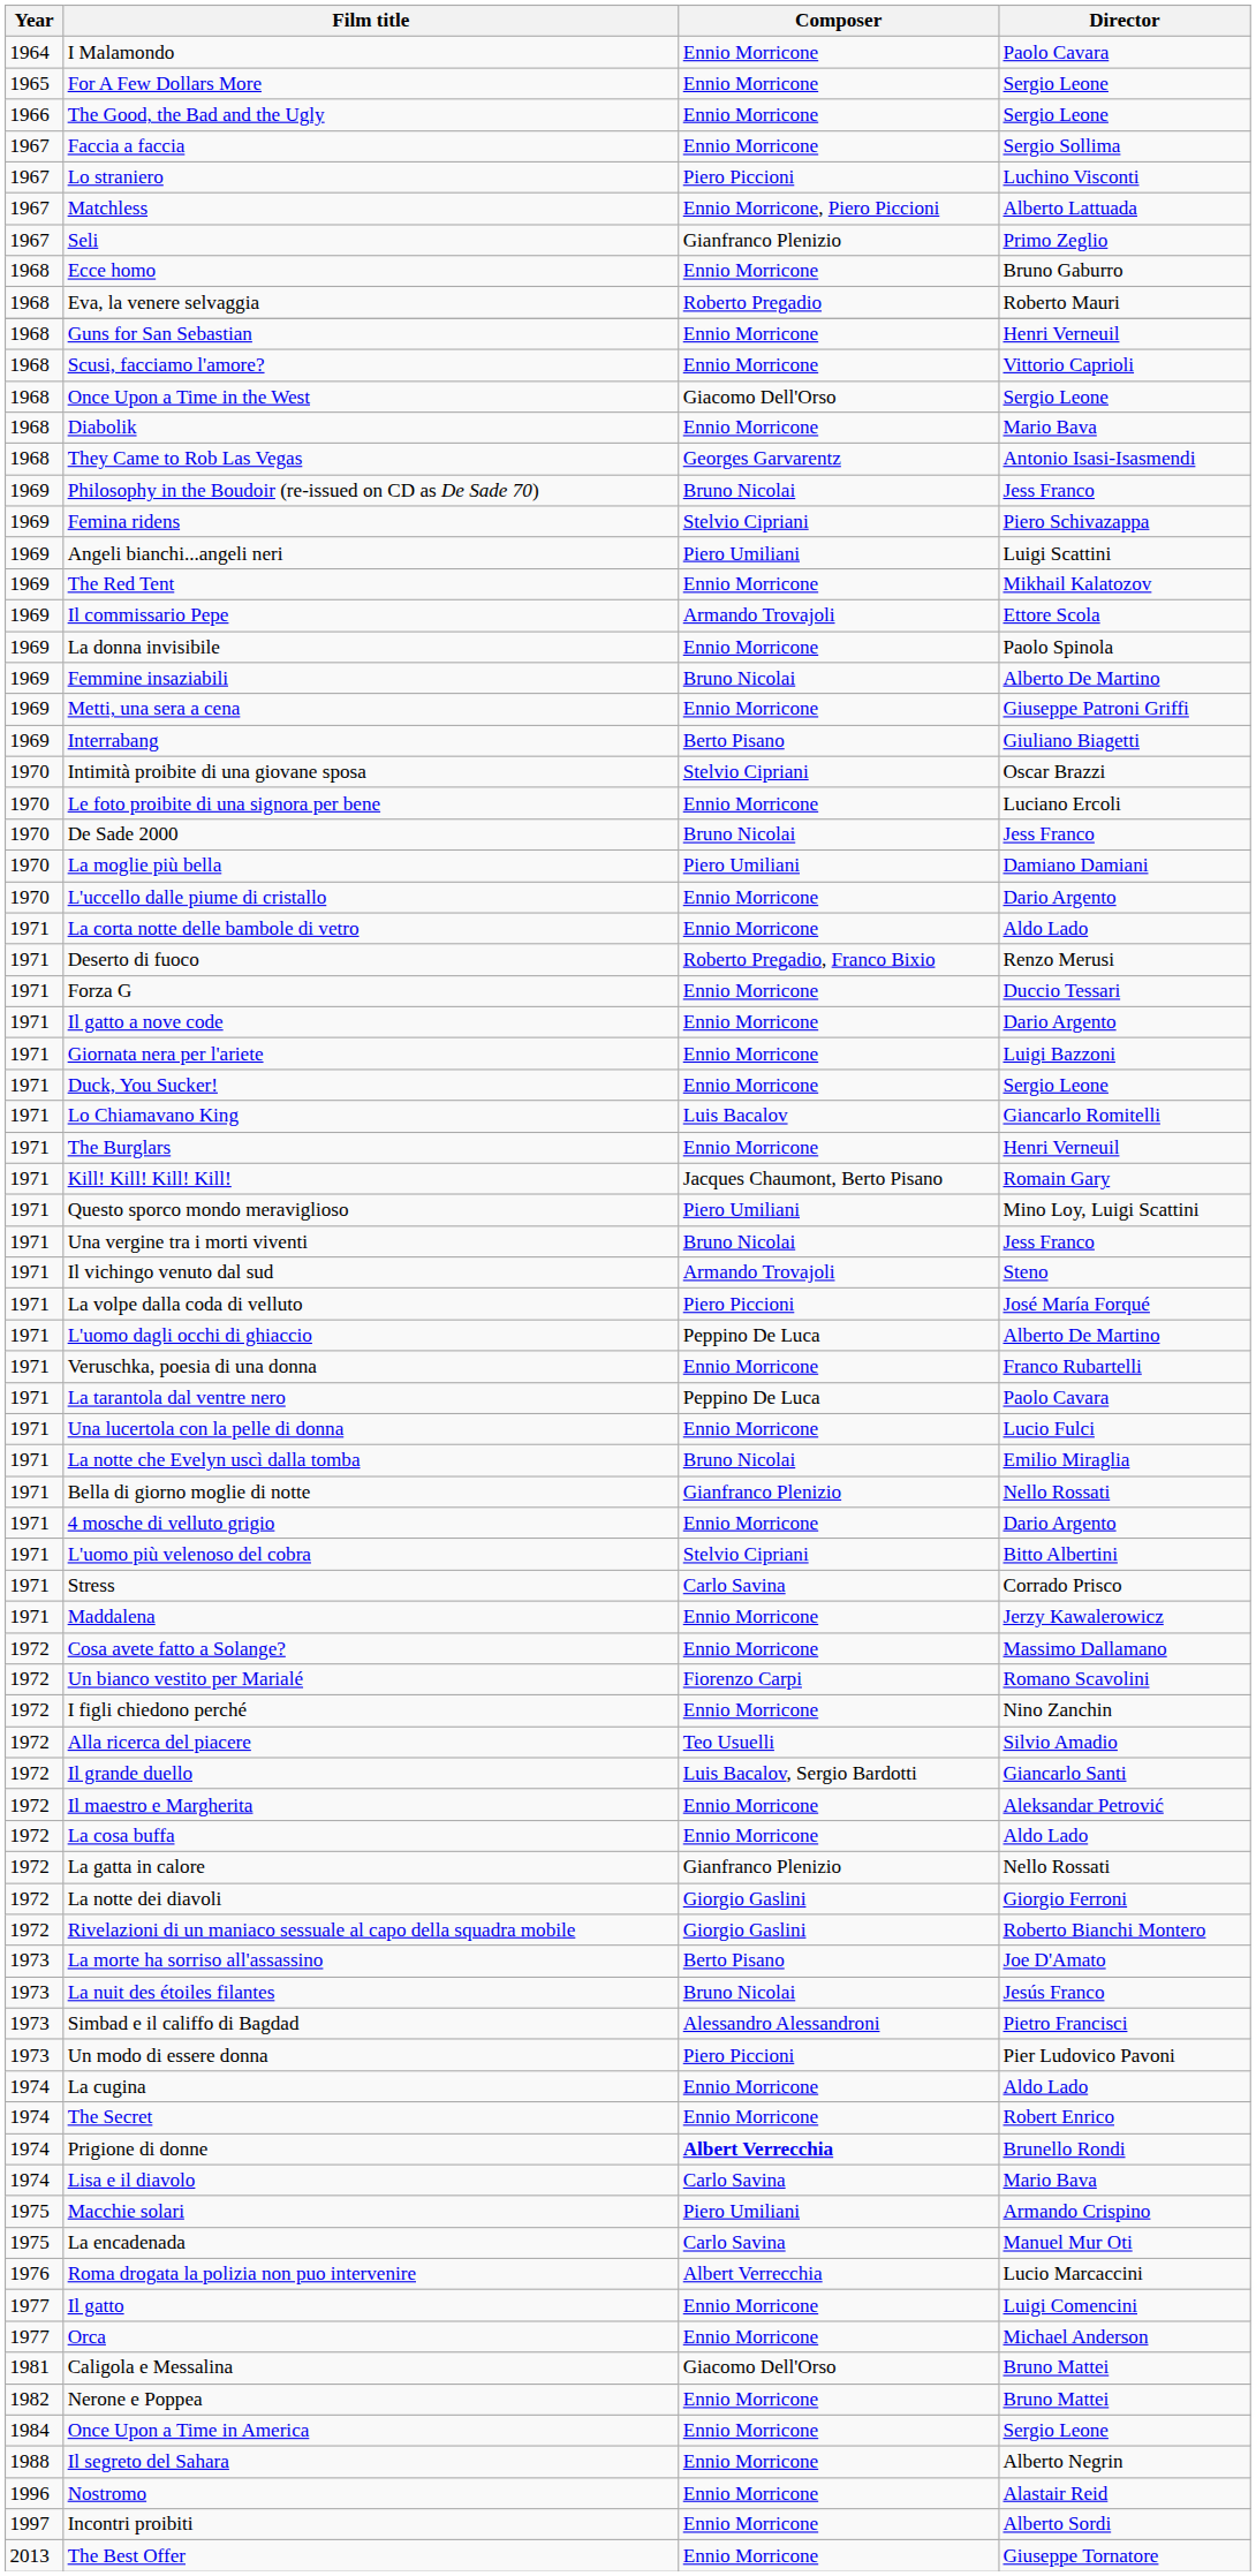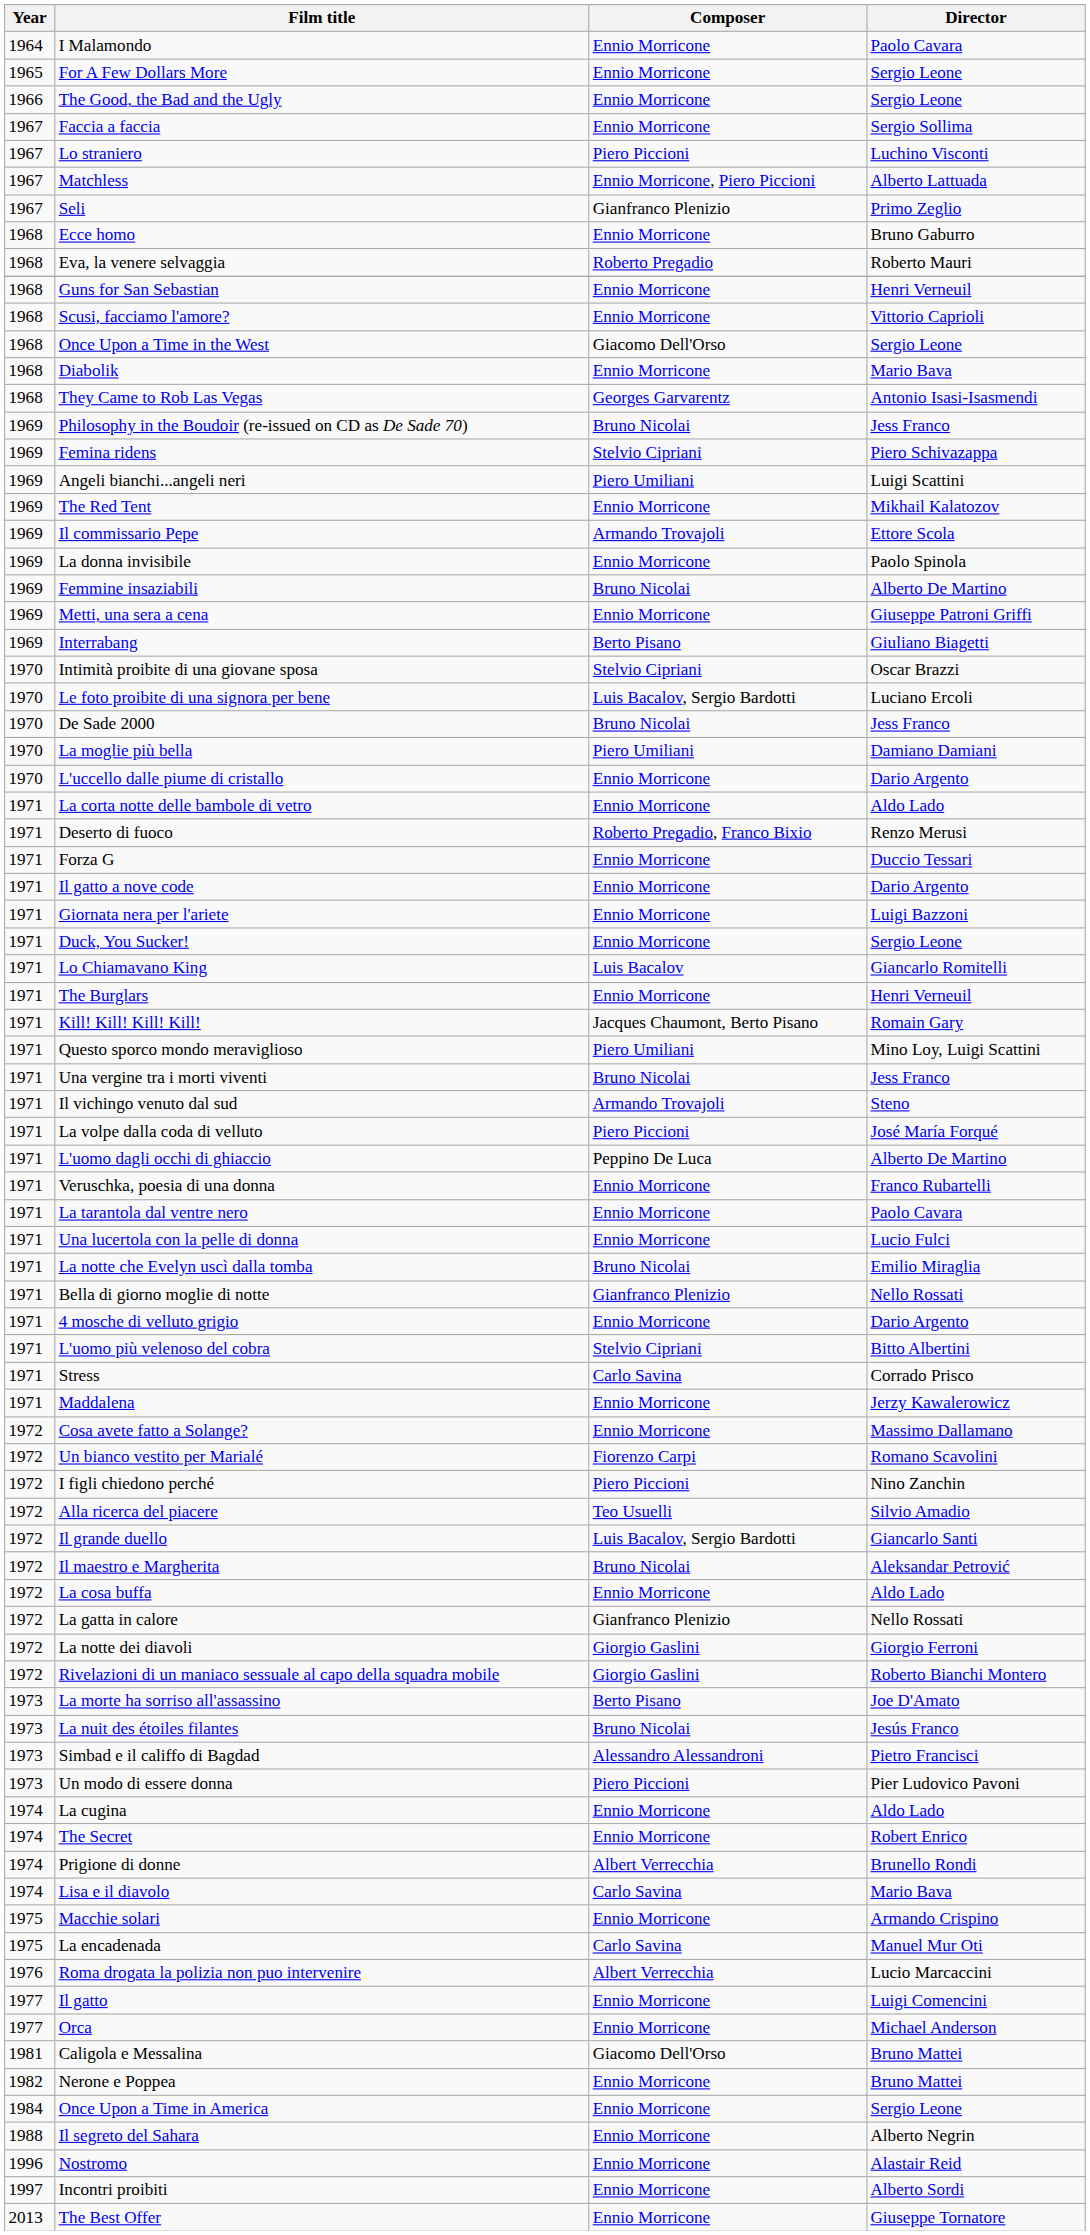Le foto proibite di una signora per bene | Composer: Ennio Morricone -> Luis Bacalov, Sergio Bardotti
La tarantola dal ventre nero | Composer: Peppino De Luca -> Ennio Morricone
I figli chiedono perché | Composer: Ennio Morricone -> Piero Piccioni
Il maestro e Margherita | Composer: Ennio Morricone -> Bruno Nicolai
Prigione di donne | Composer: bold -> normal
Macchie solari | Composer: Piero Umiliani -> Ennio Morricone
